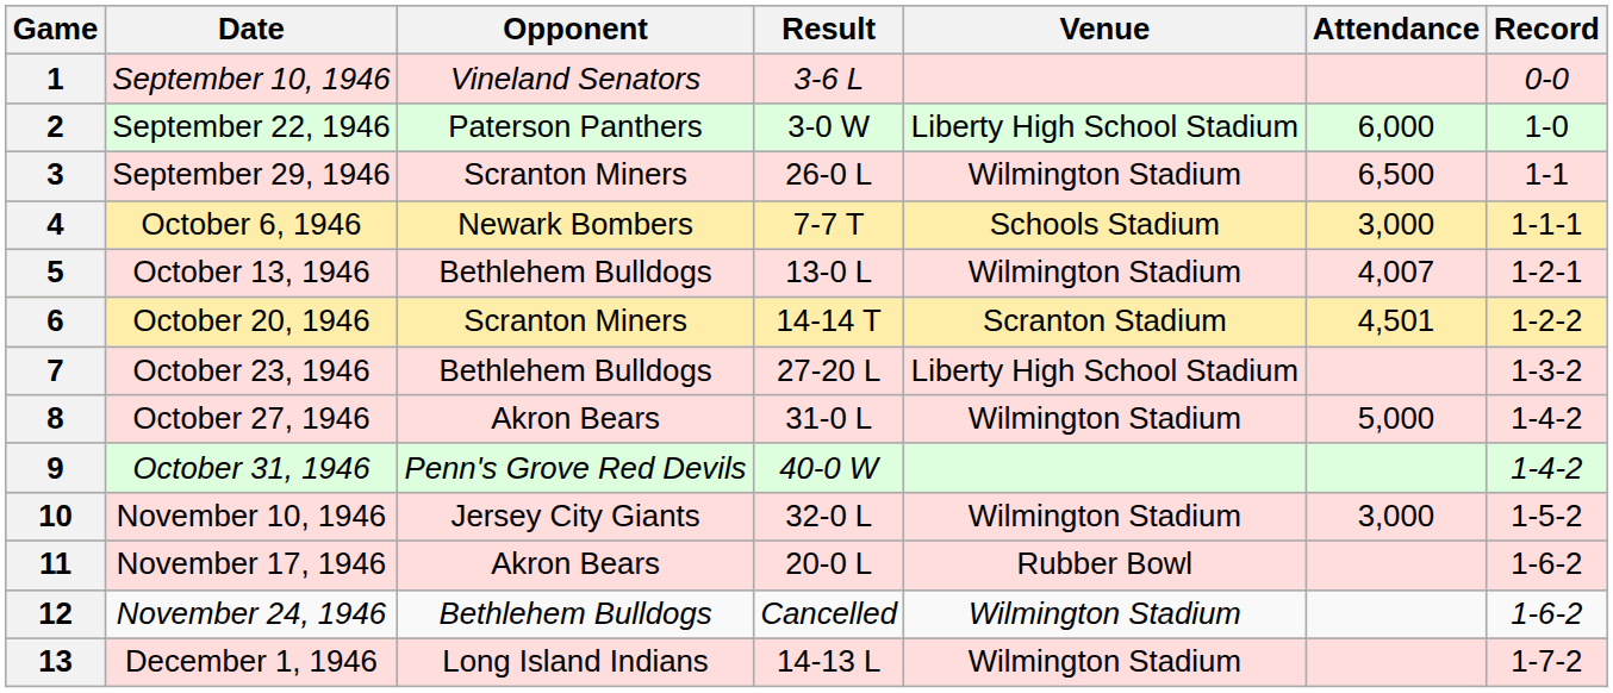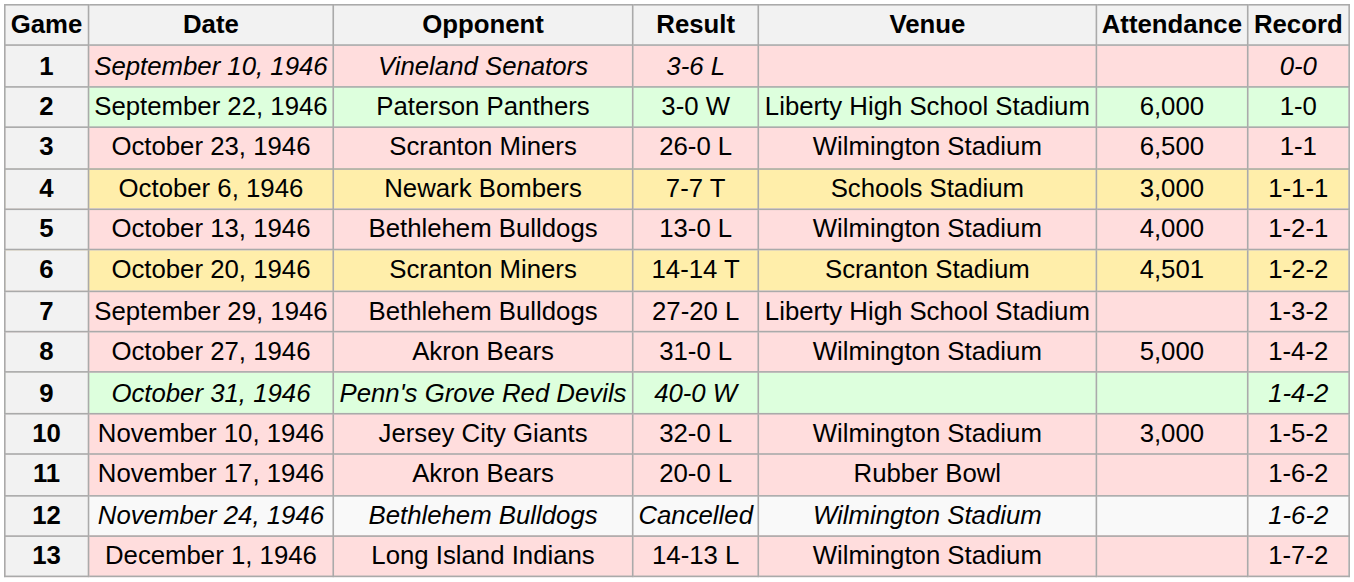3 | Date: September 29, 1946 -> October 23, 1946
5 | Attendance: 4,007 -> 4,000
7 | Date: October 23, 1946 -> September 29, 1946
